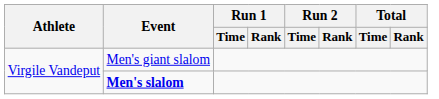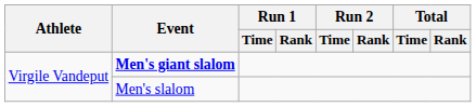Men's giant slalom | Event: normal -> bold
Men's slalom | Event: bold -> normal
